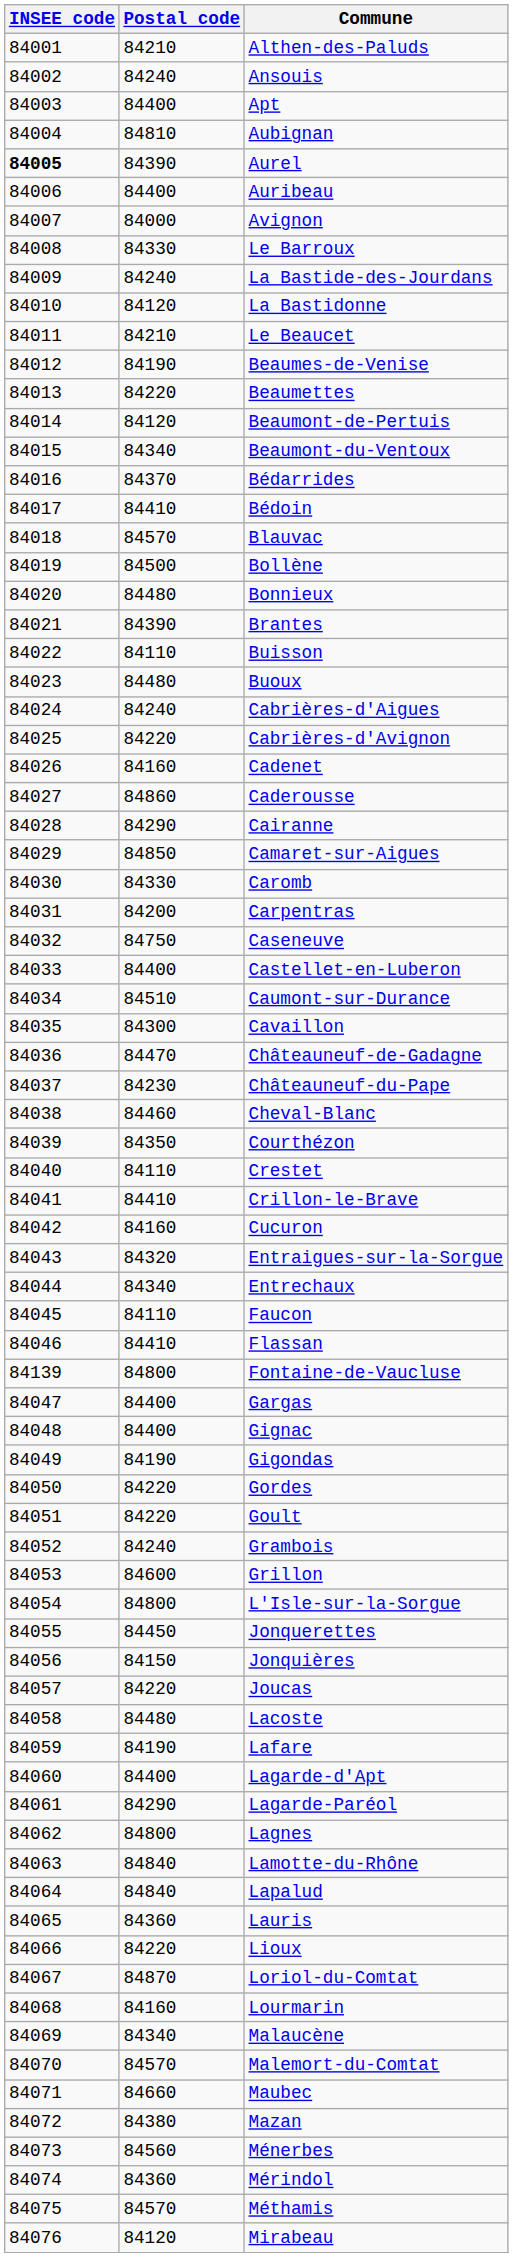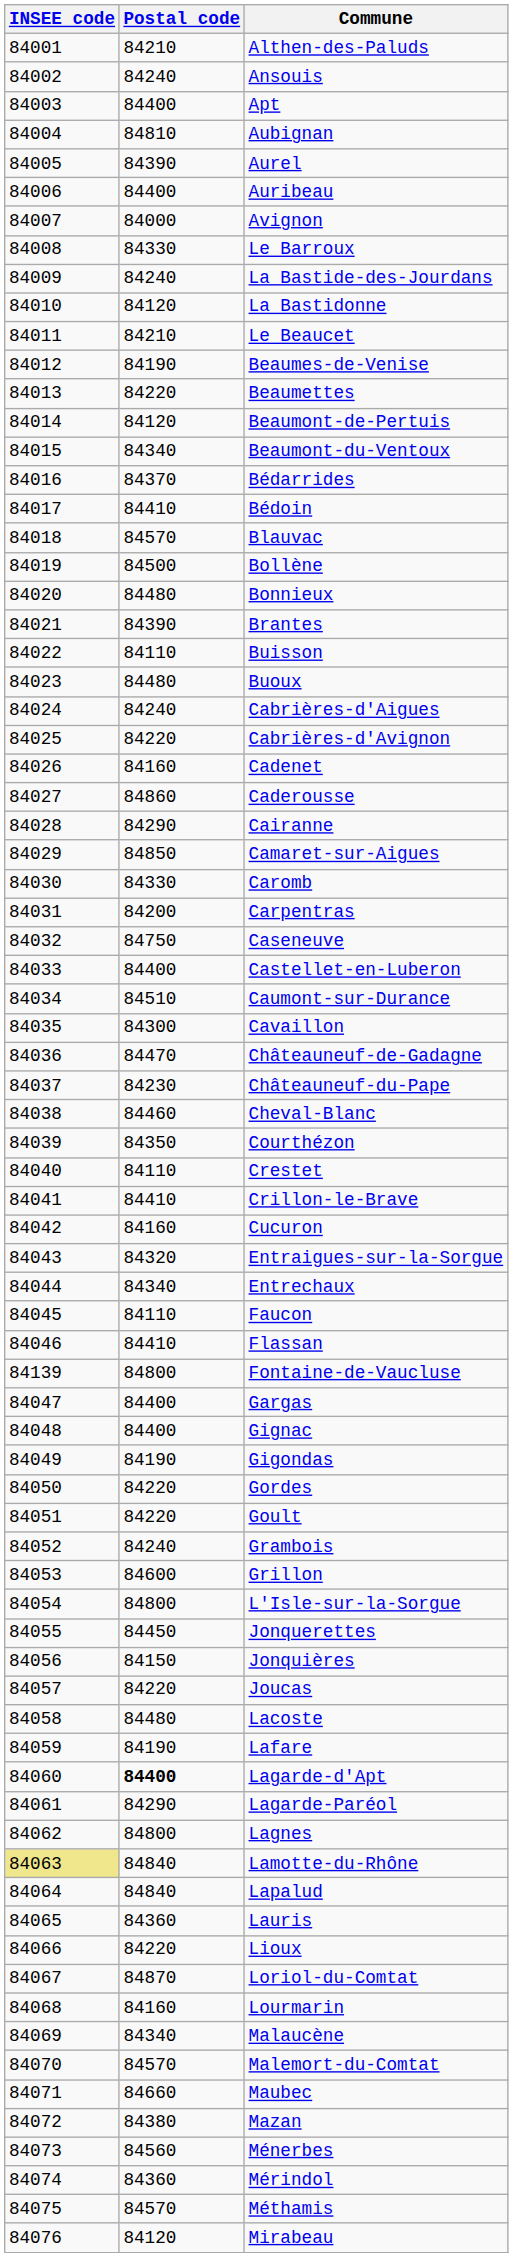Aurel | INSEE code: bold -> normal
Lagarde-d'Apt | Postal code: normal -> bold
Lamotte-du-Rhône | INSEE code: no background -> khaki background
